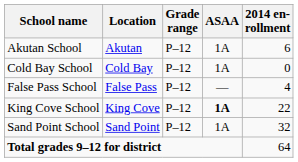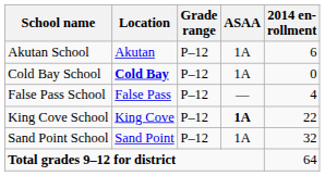Cold Bay School | Location: normal -> bold
